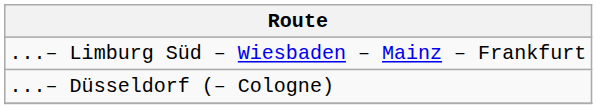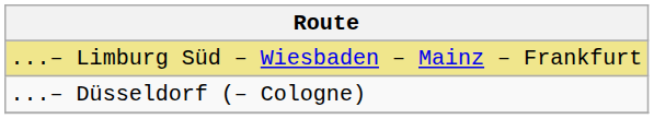row 2 | column 1: no background -> khaki background
